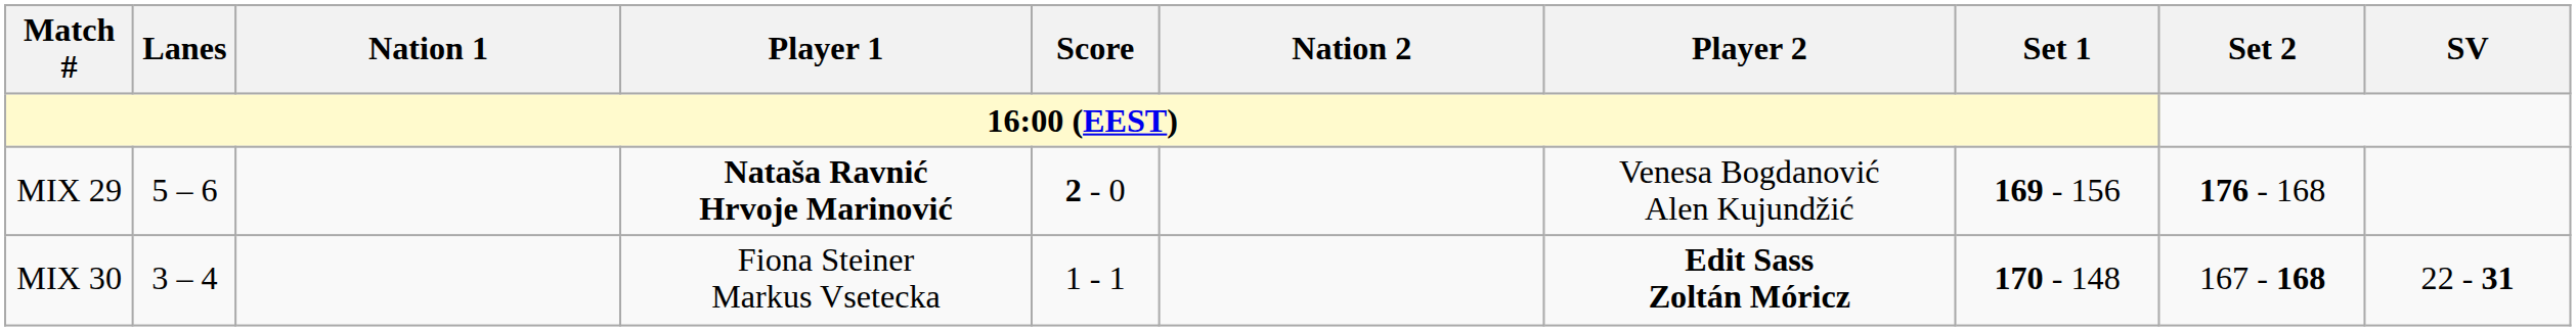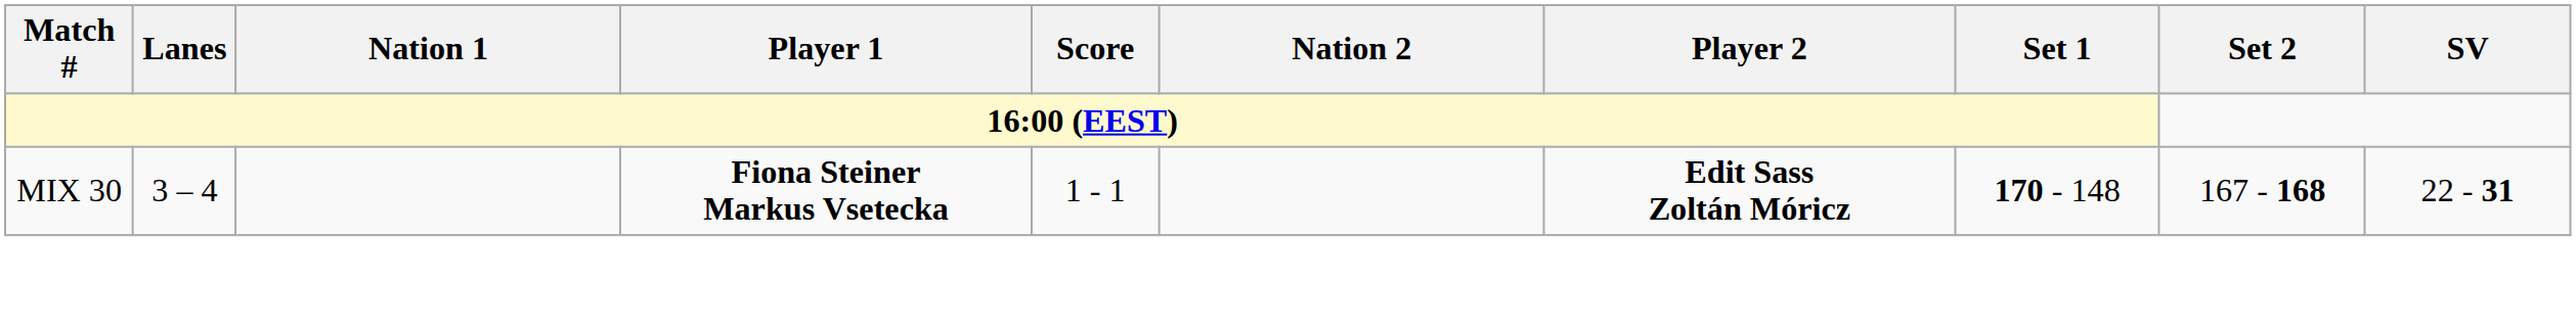- row: MIX 29 | 5 – 6 | Nataša Ravnić Hrvoje Marinović | 2 - 0 | Venesa Bogdanović Alen Kujundžić | 169 - 156 | 176 - 168
MIX 30 | Player 1: normal -> bold
